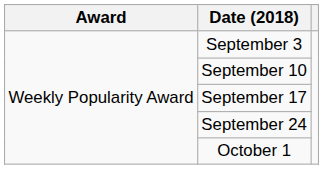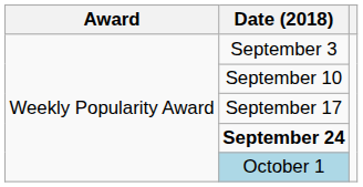September 24 | Date (2018): normal -> bold
October 1 | Date (2018): no background -> lightblue background
